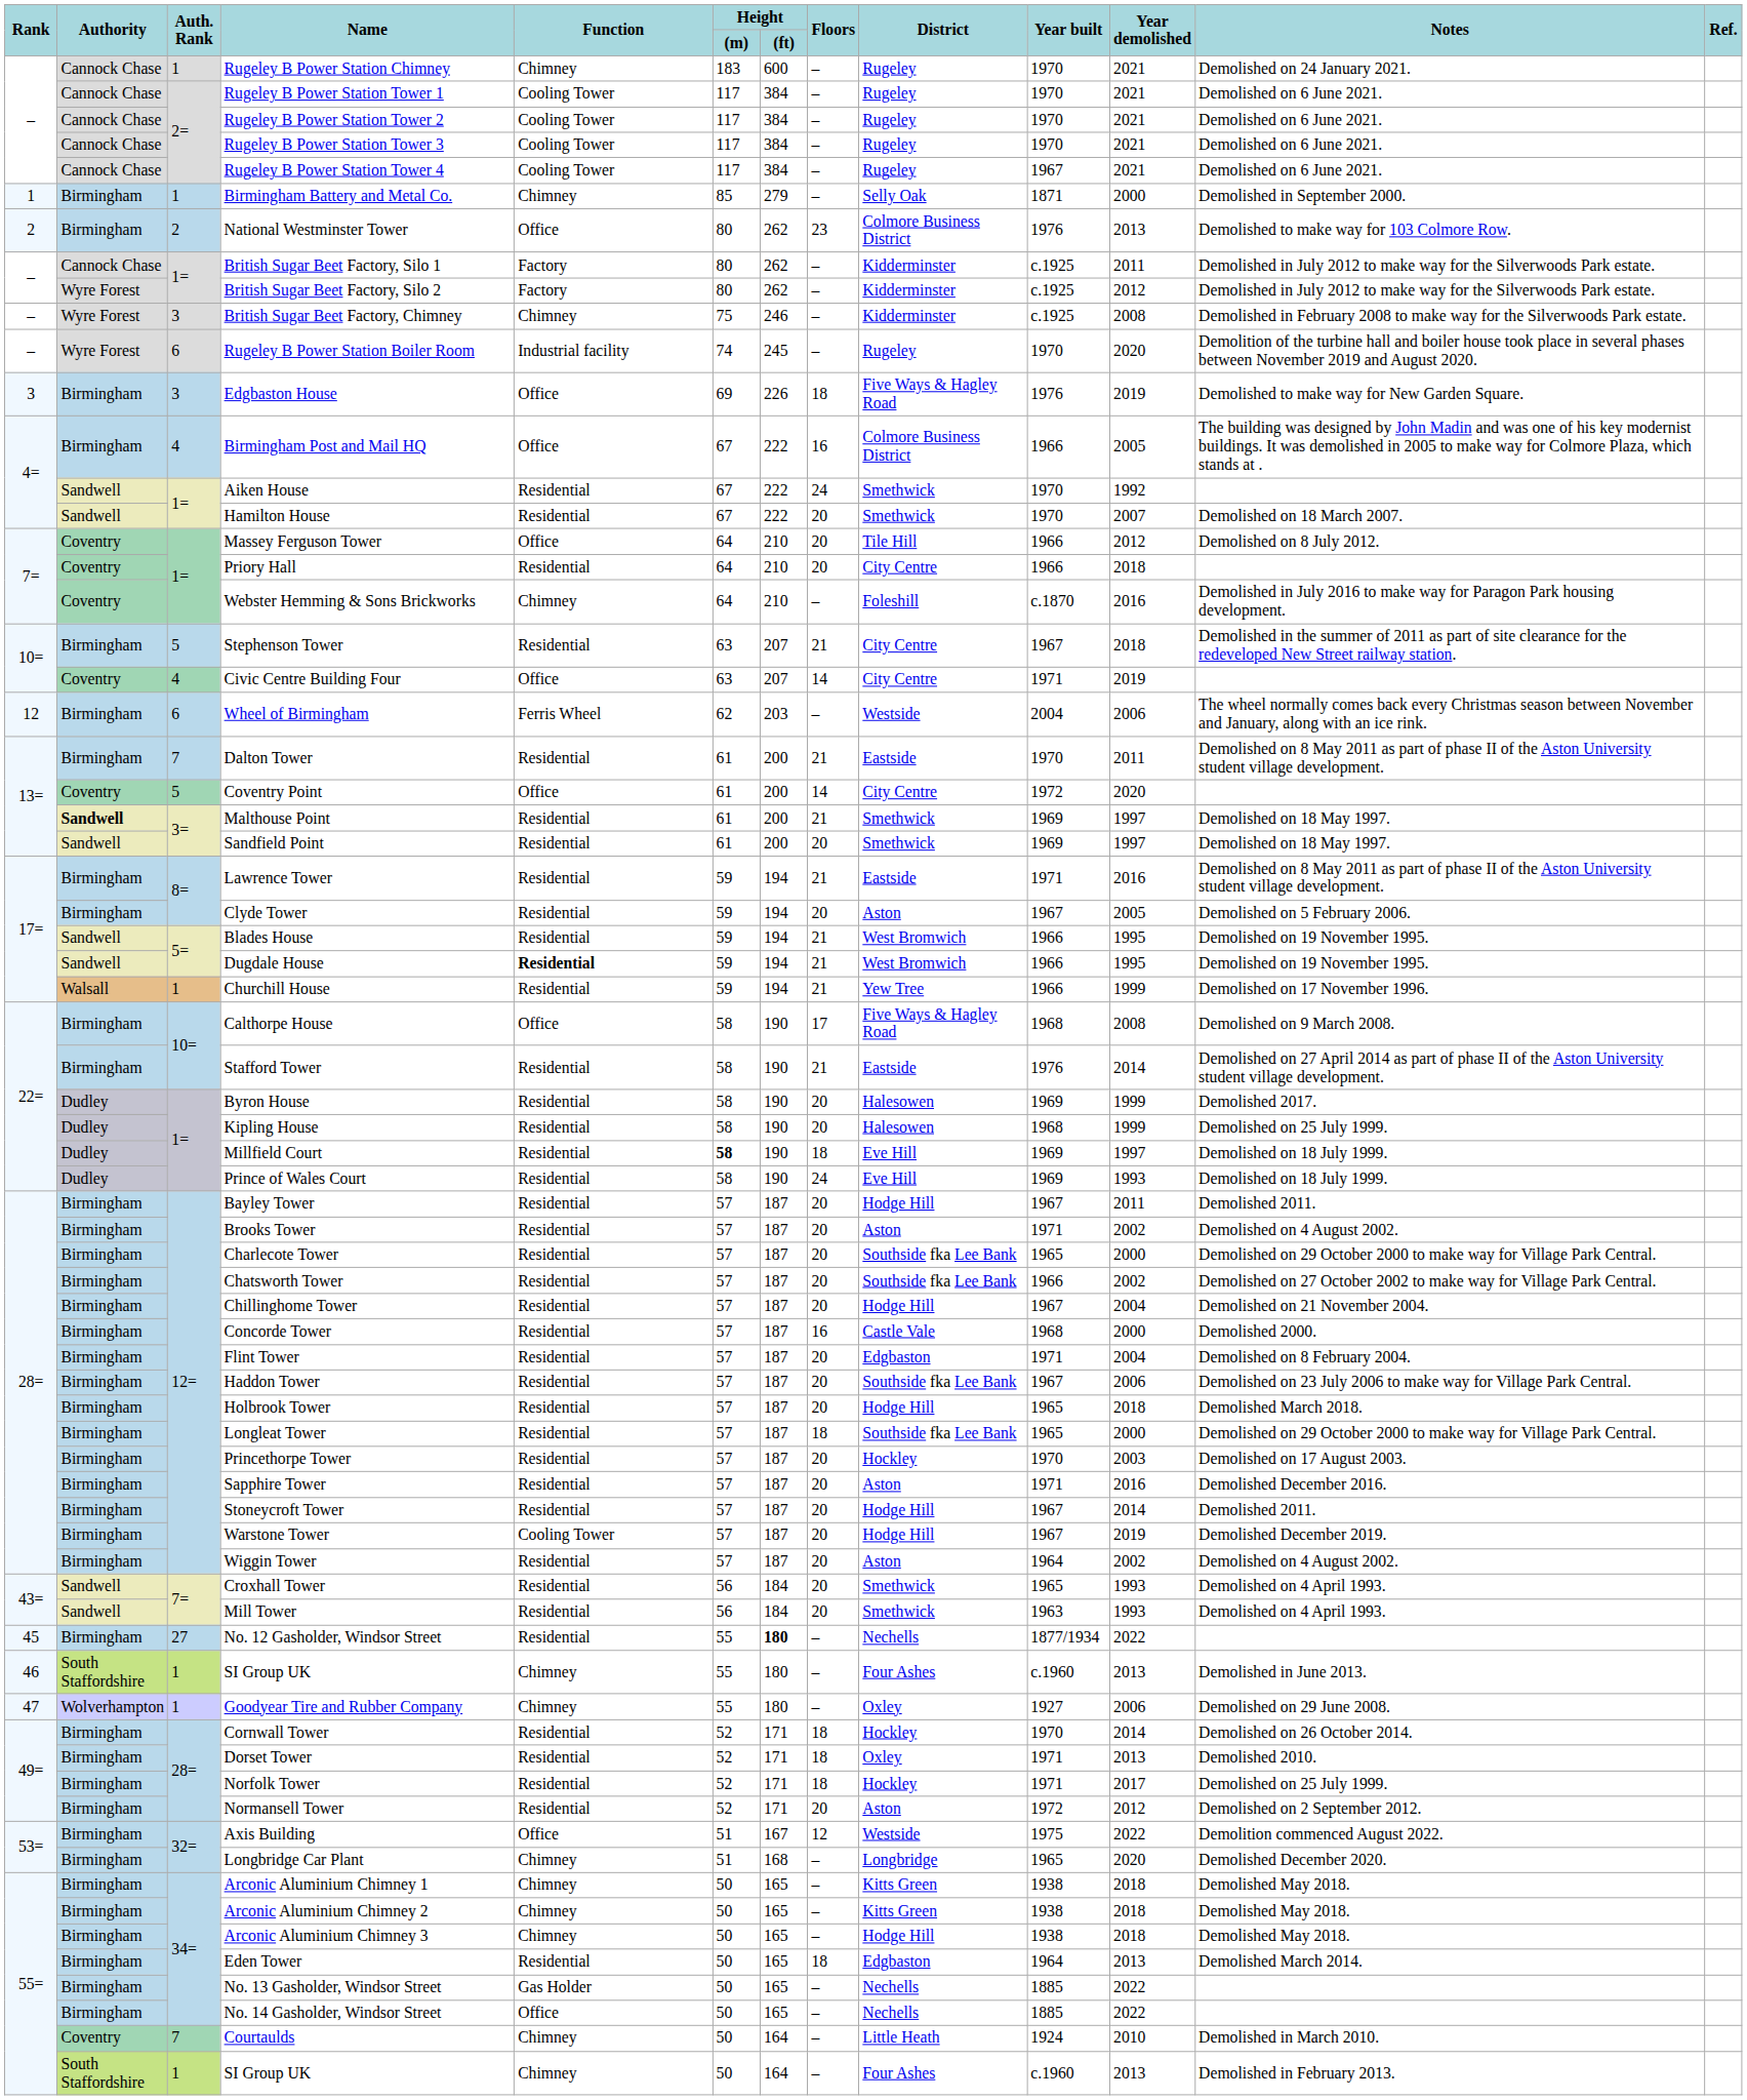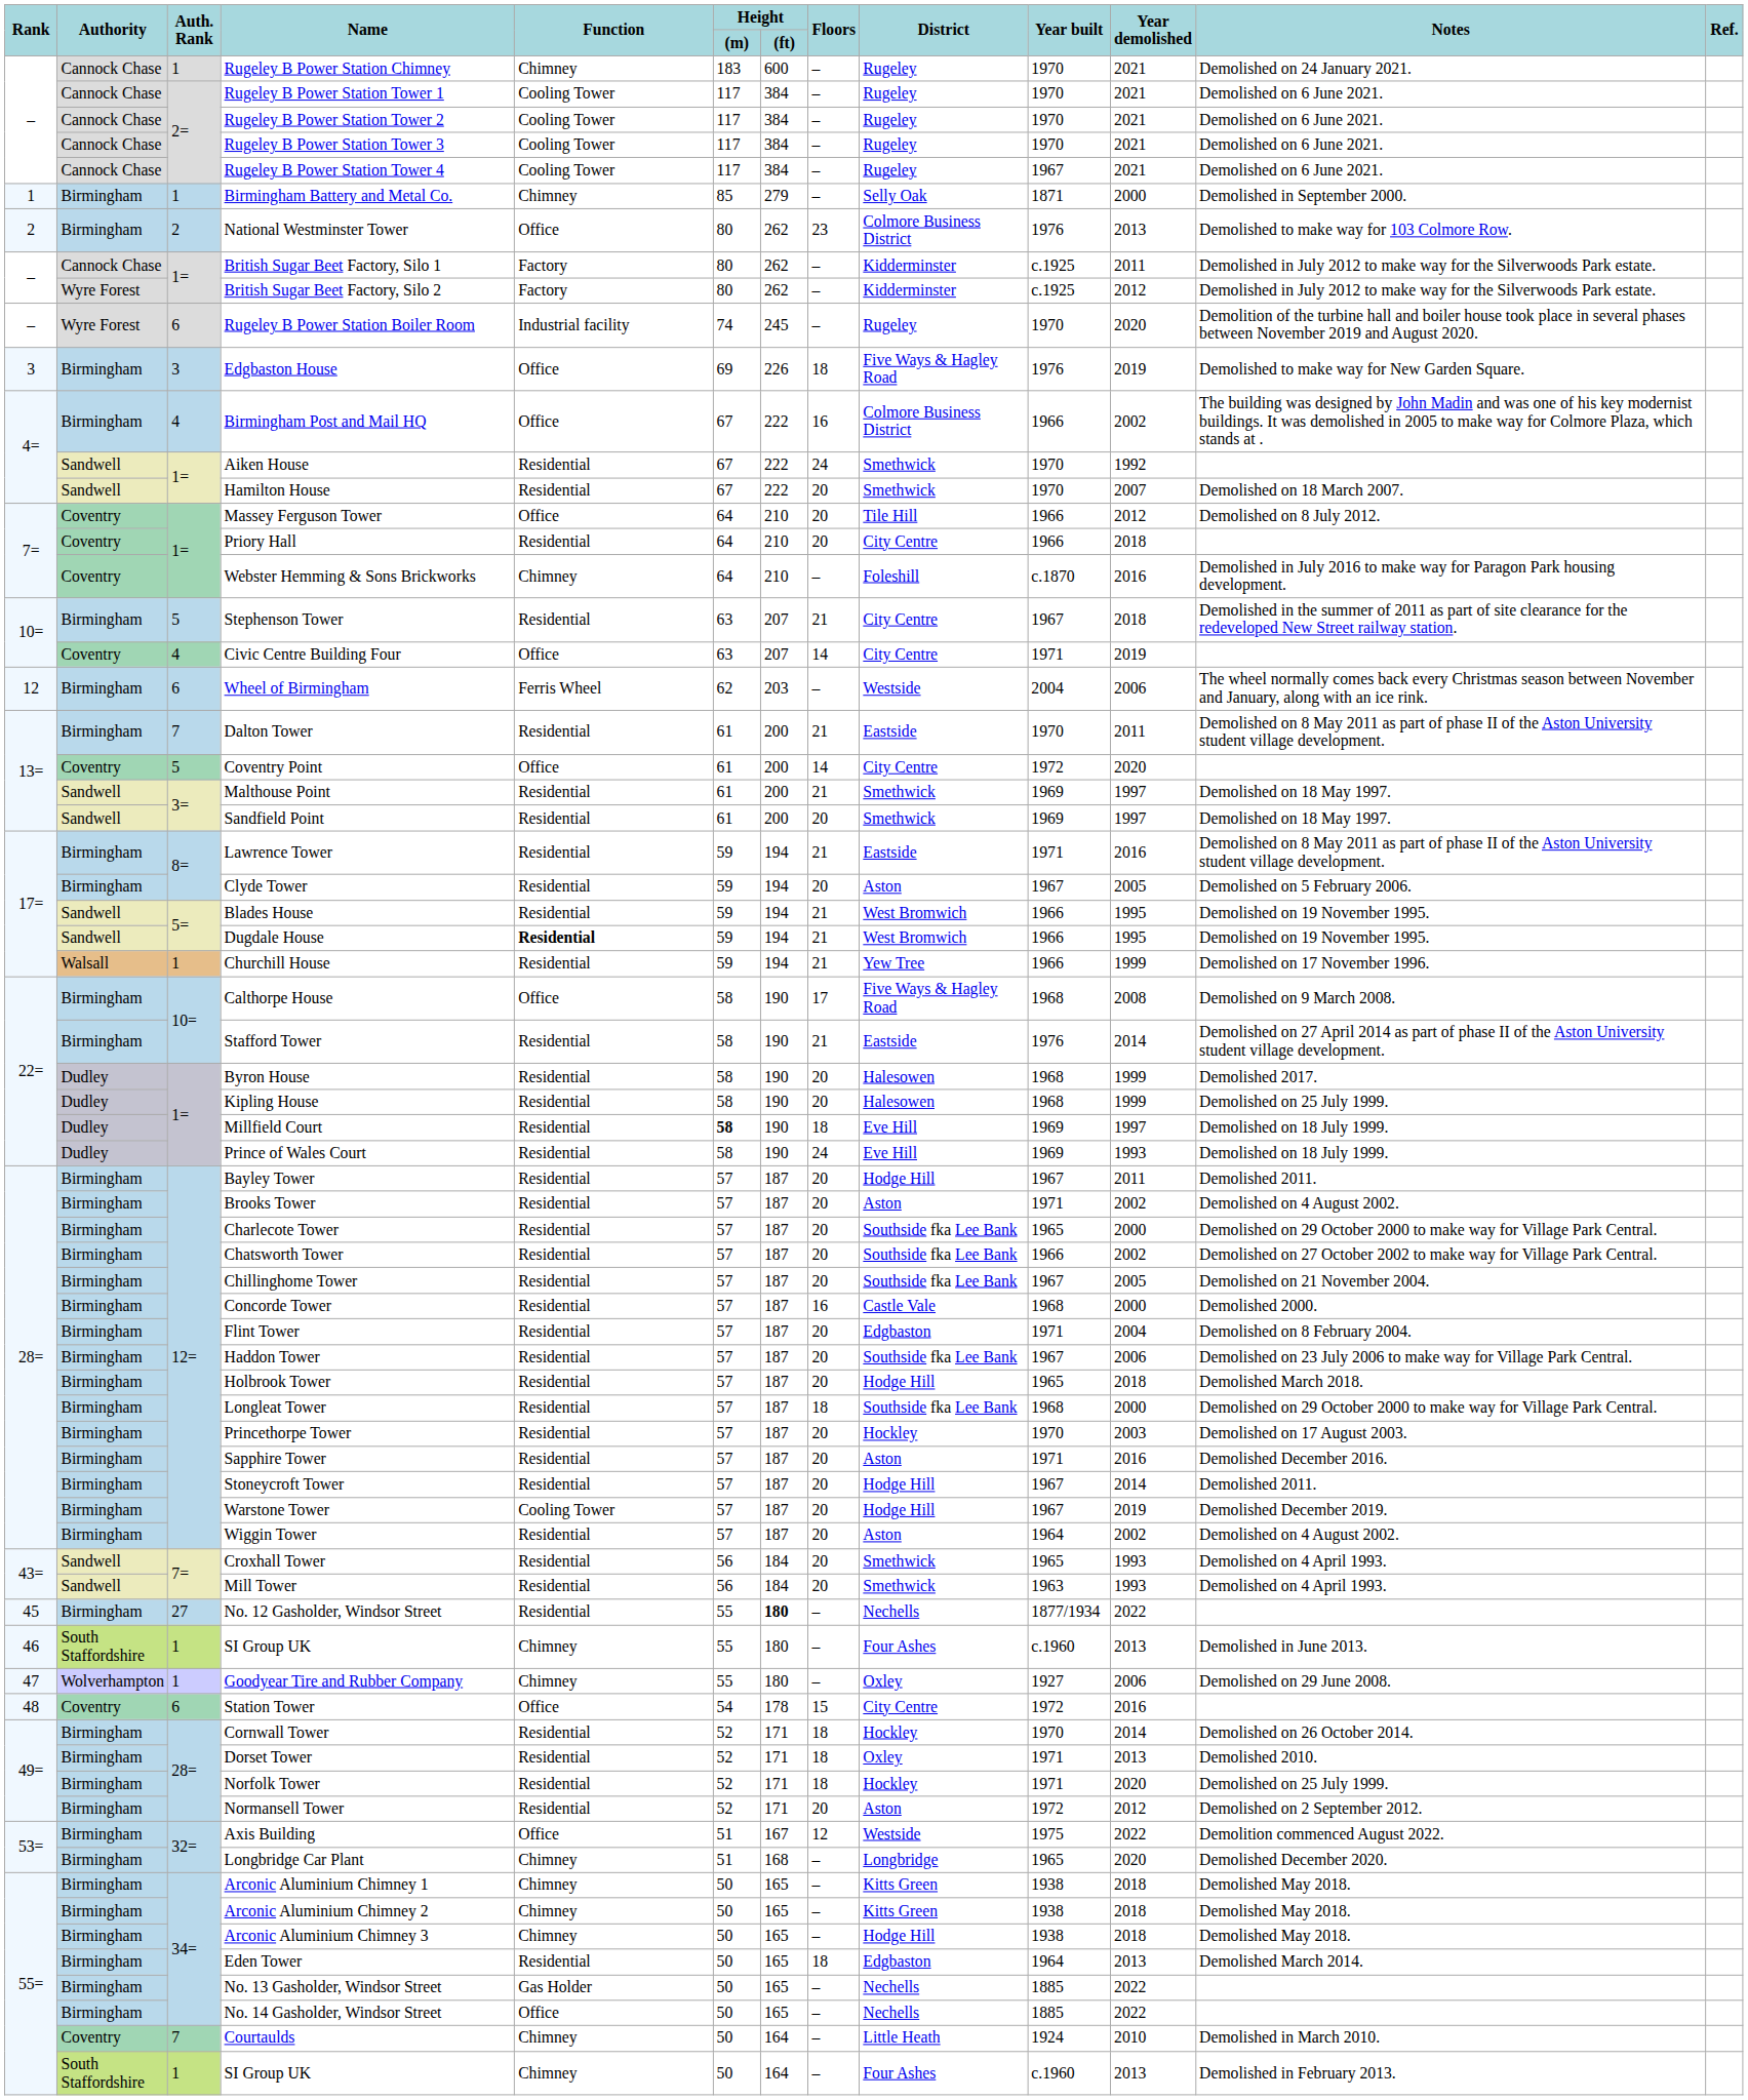- row: – | Wyre Forest | 3 | British Sugar Beet Factory, Chimney | Chimney | 75 | 246 | – | Kidderminster | c.1925 | 2008 | Demolished in February 2008 to make way for the Silverwoods Park estate.
Birmingham Post and Mail HQ | Year demolished: 2005 -> 2002
Malthouse Point | Authority: bold -> normal
Byron House | Year built: 1969 -> 1968
Chillinghome Tower | District: Hodge Hill -> Southside fka Lee Bank
Chillinghome Tower | Year demolished: 2004 -> 2005
Longleat Tower | Year built: 1965 -> 1968
+ row: 48 | Coventry | 6 | Station Tower | Office | 54 | 178 | 15 | City Centre | 1972 | 2016
Norfolk Tower | Year demolished: 2017 -> 2020
